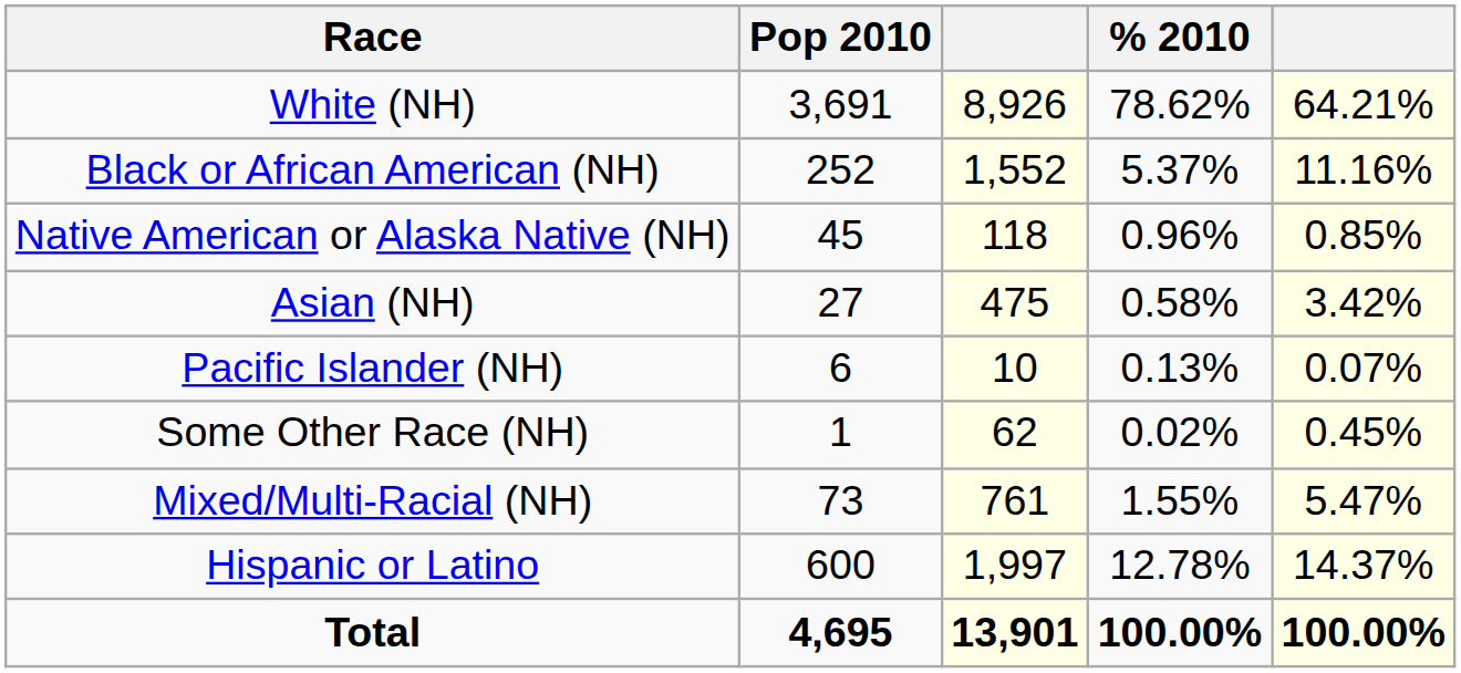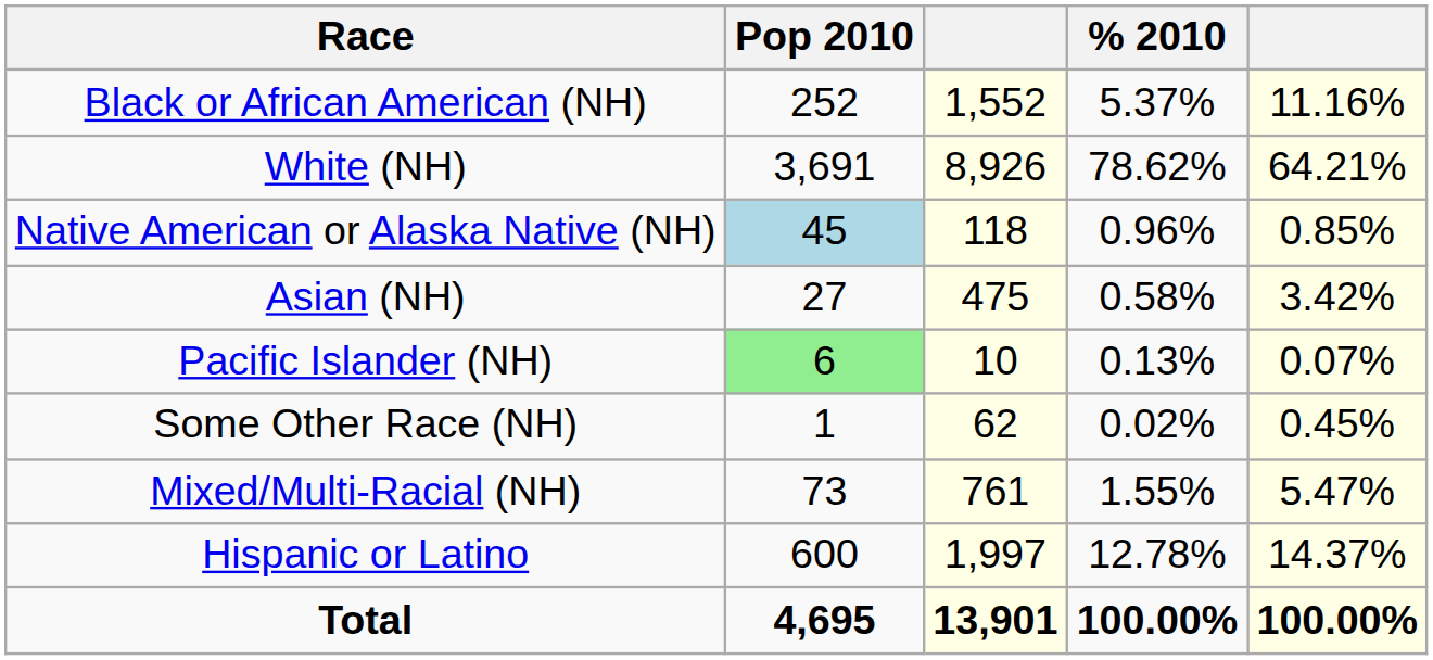rows swapped: White (NH) <-> Black or African American (NH)
Native American or Alaska Native (NH) | Pop 2010: no background -> lightblue background
Pacific Islander (NH) | Pop 2010: no background -> lightgreen background
